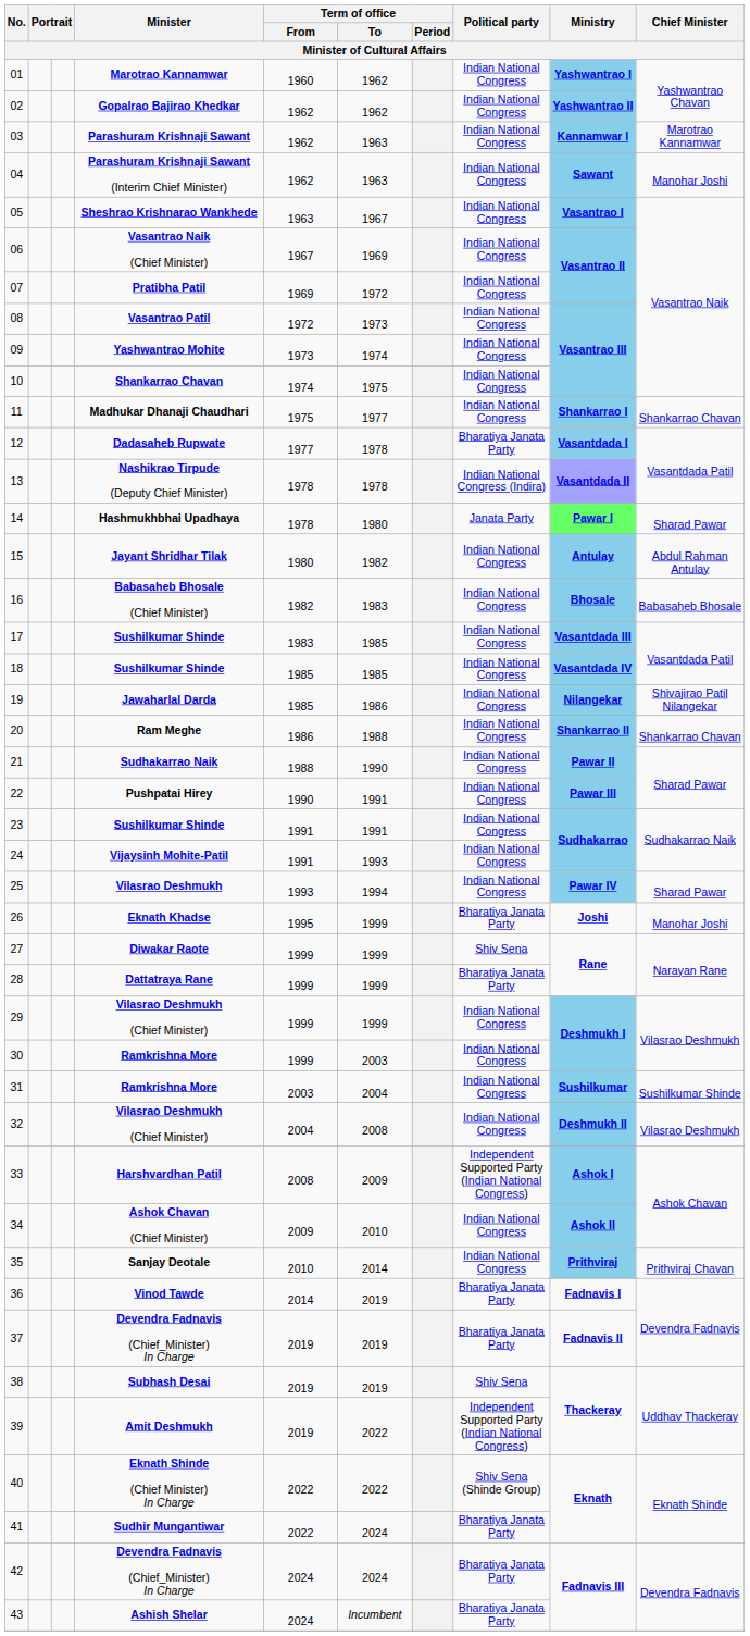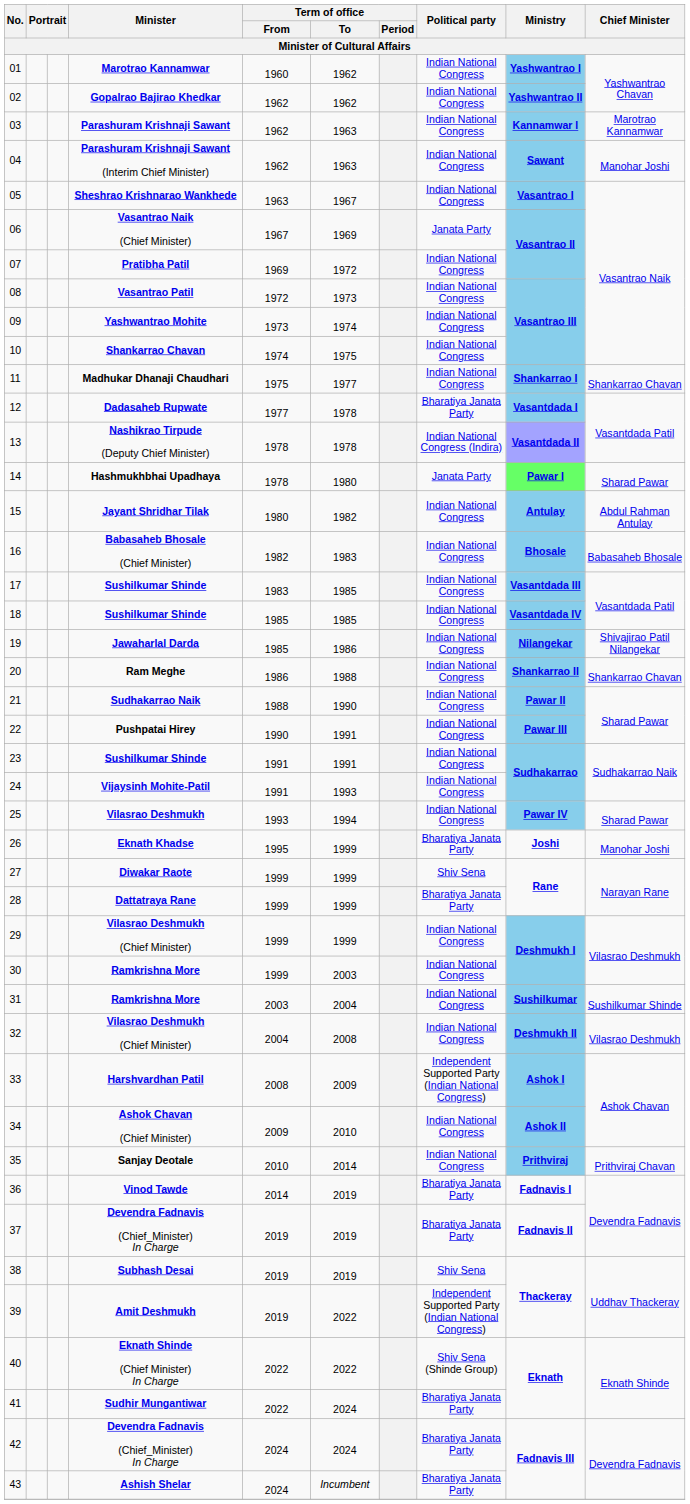06 | Political party: Indian National Congress -> Janata Party
